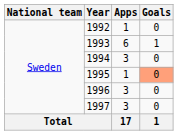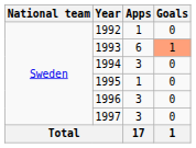1993 | Goals: no background -> lightsalmon background
1995 | Goals: lightsalmon background -> no background
